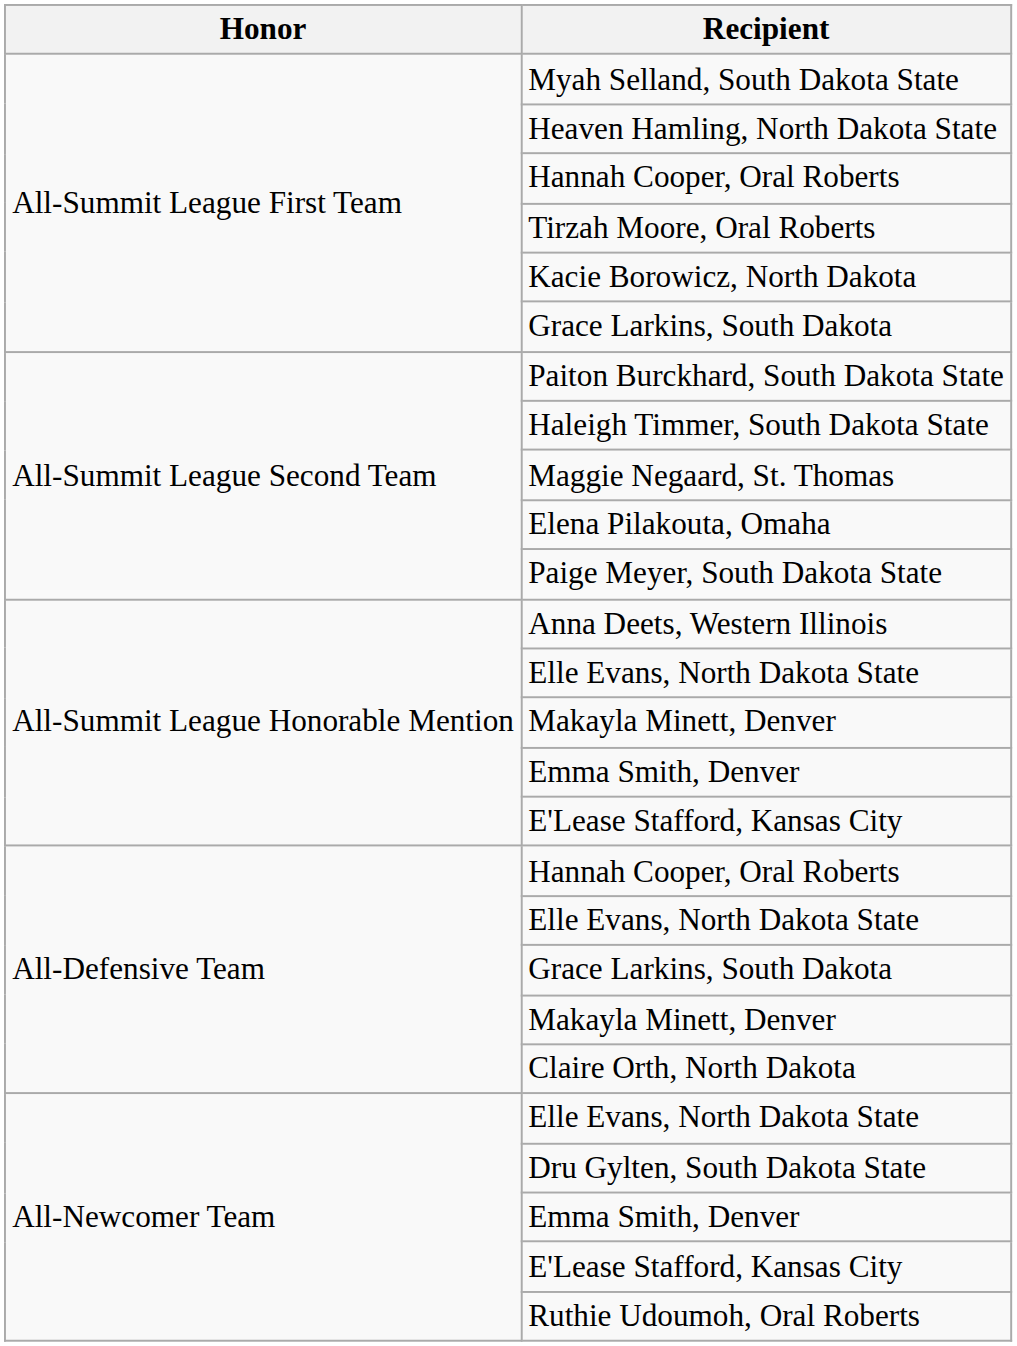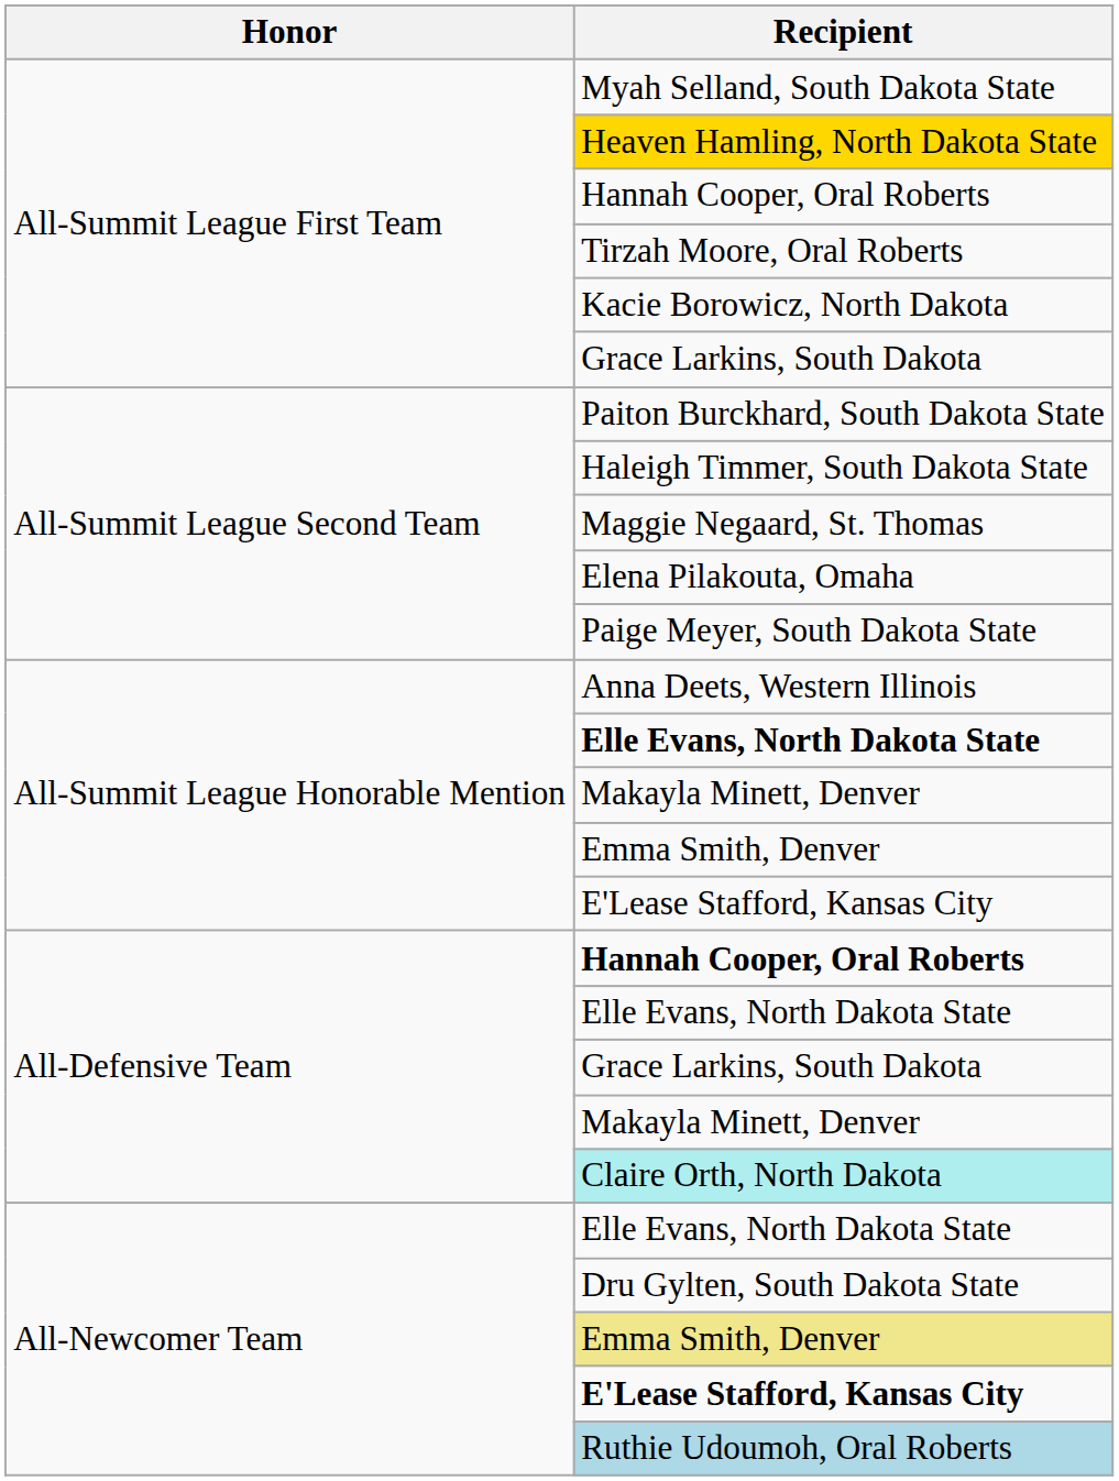row 3 | Recipient: no background -> gold background
row 14 | Recipient: normal -> bold
row 18 | Recipient: normal -> bold
row 22 | Recipient: no background -> paleturquoise background
row 25 | Recipient: no background -> khaki background
row 26 | Recipient: normal -> bold
row 27 | Recipient: no background -> lightblue background
